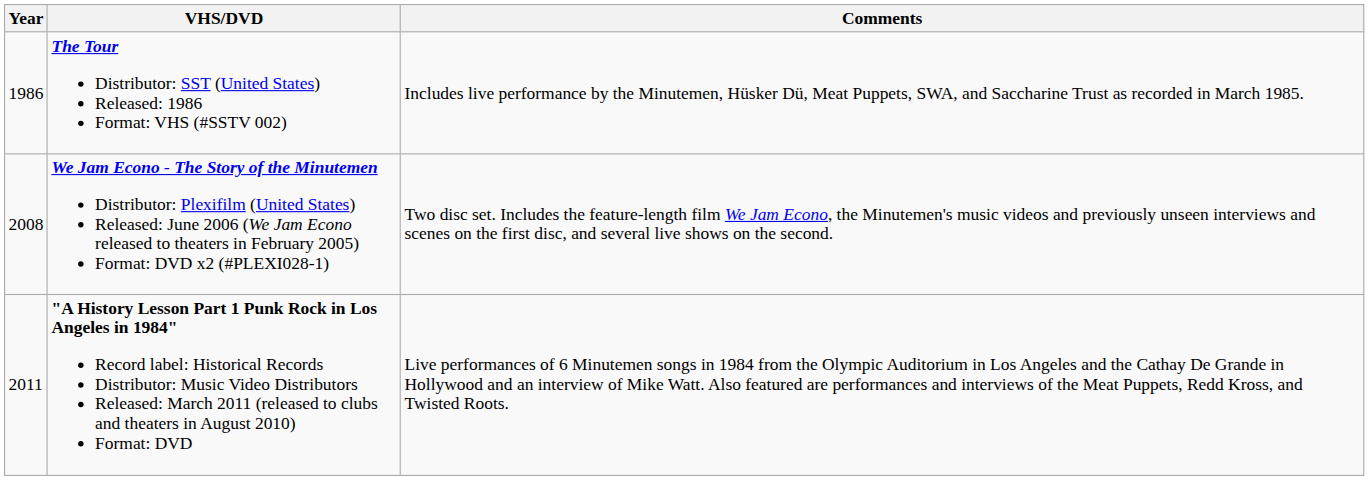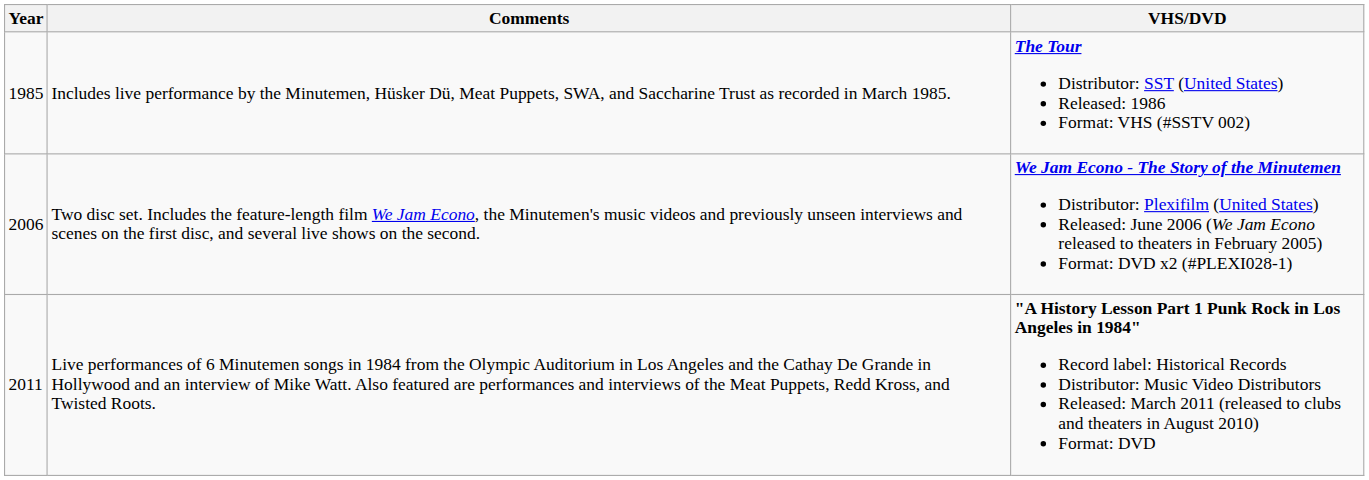columns swapped: VHS/DVD <-> Comments
row 2 | Year: 1986 -> 1985
row 3 | Year: 2008 -> 2006
